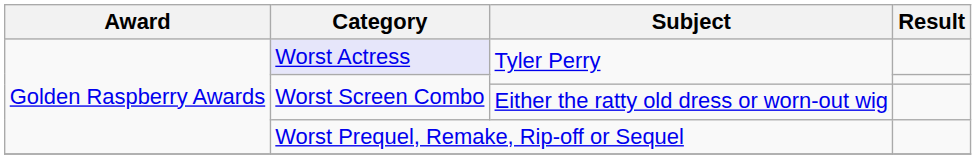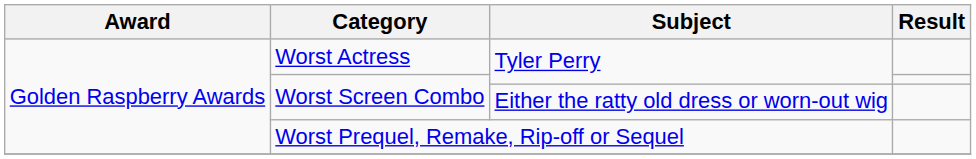Worst Actress | Category: lavender background -> no background
